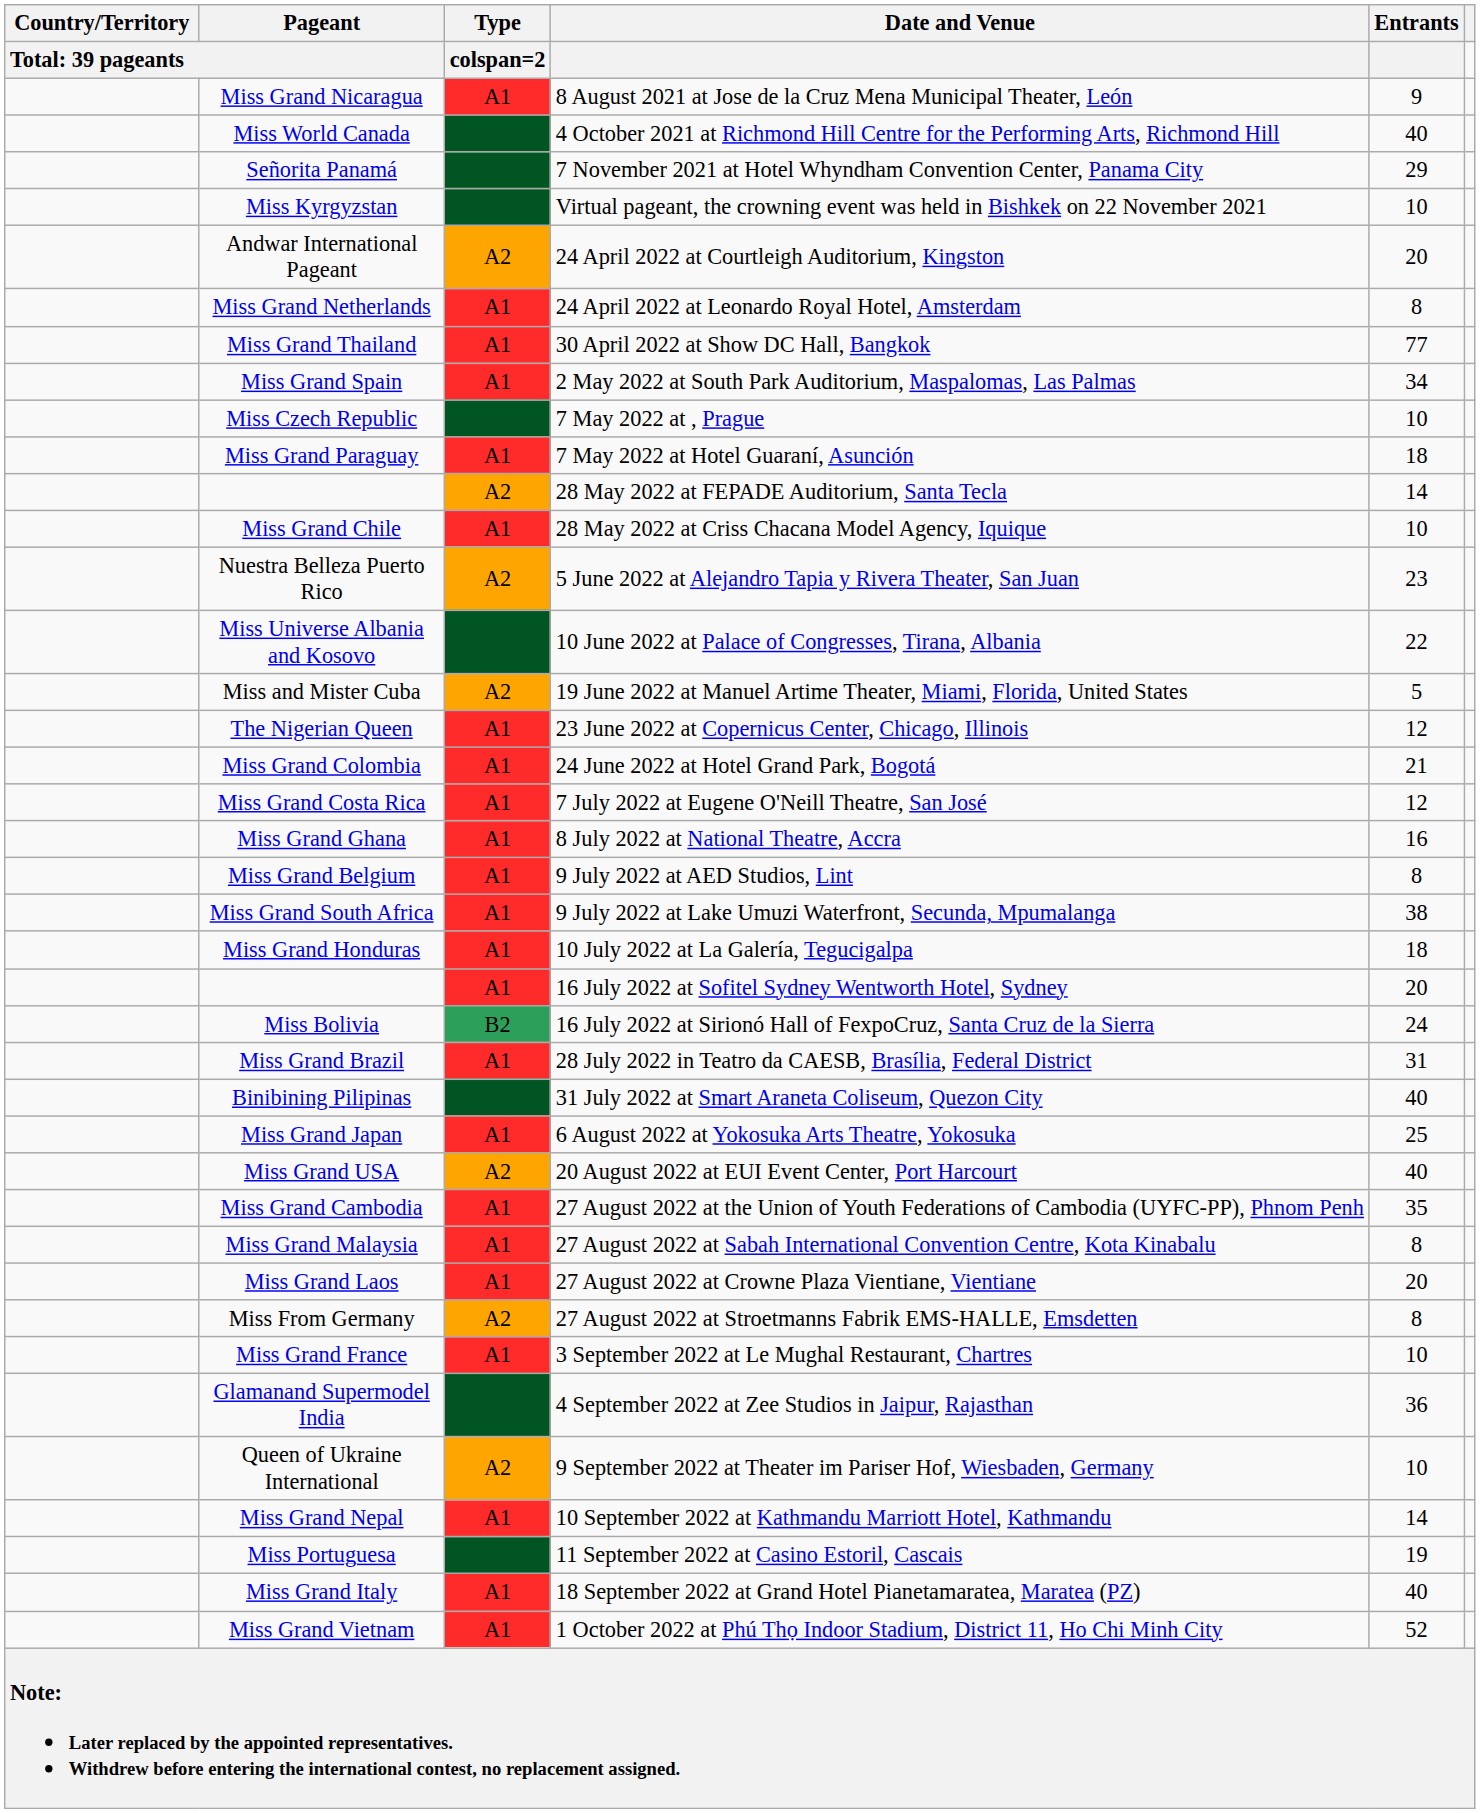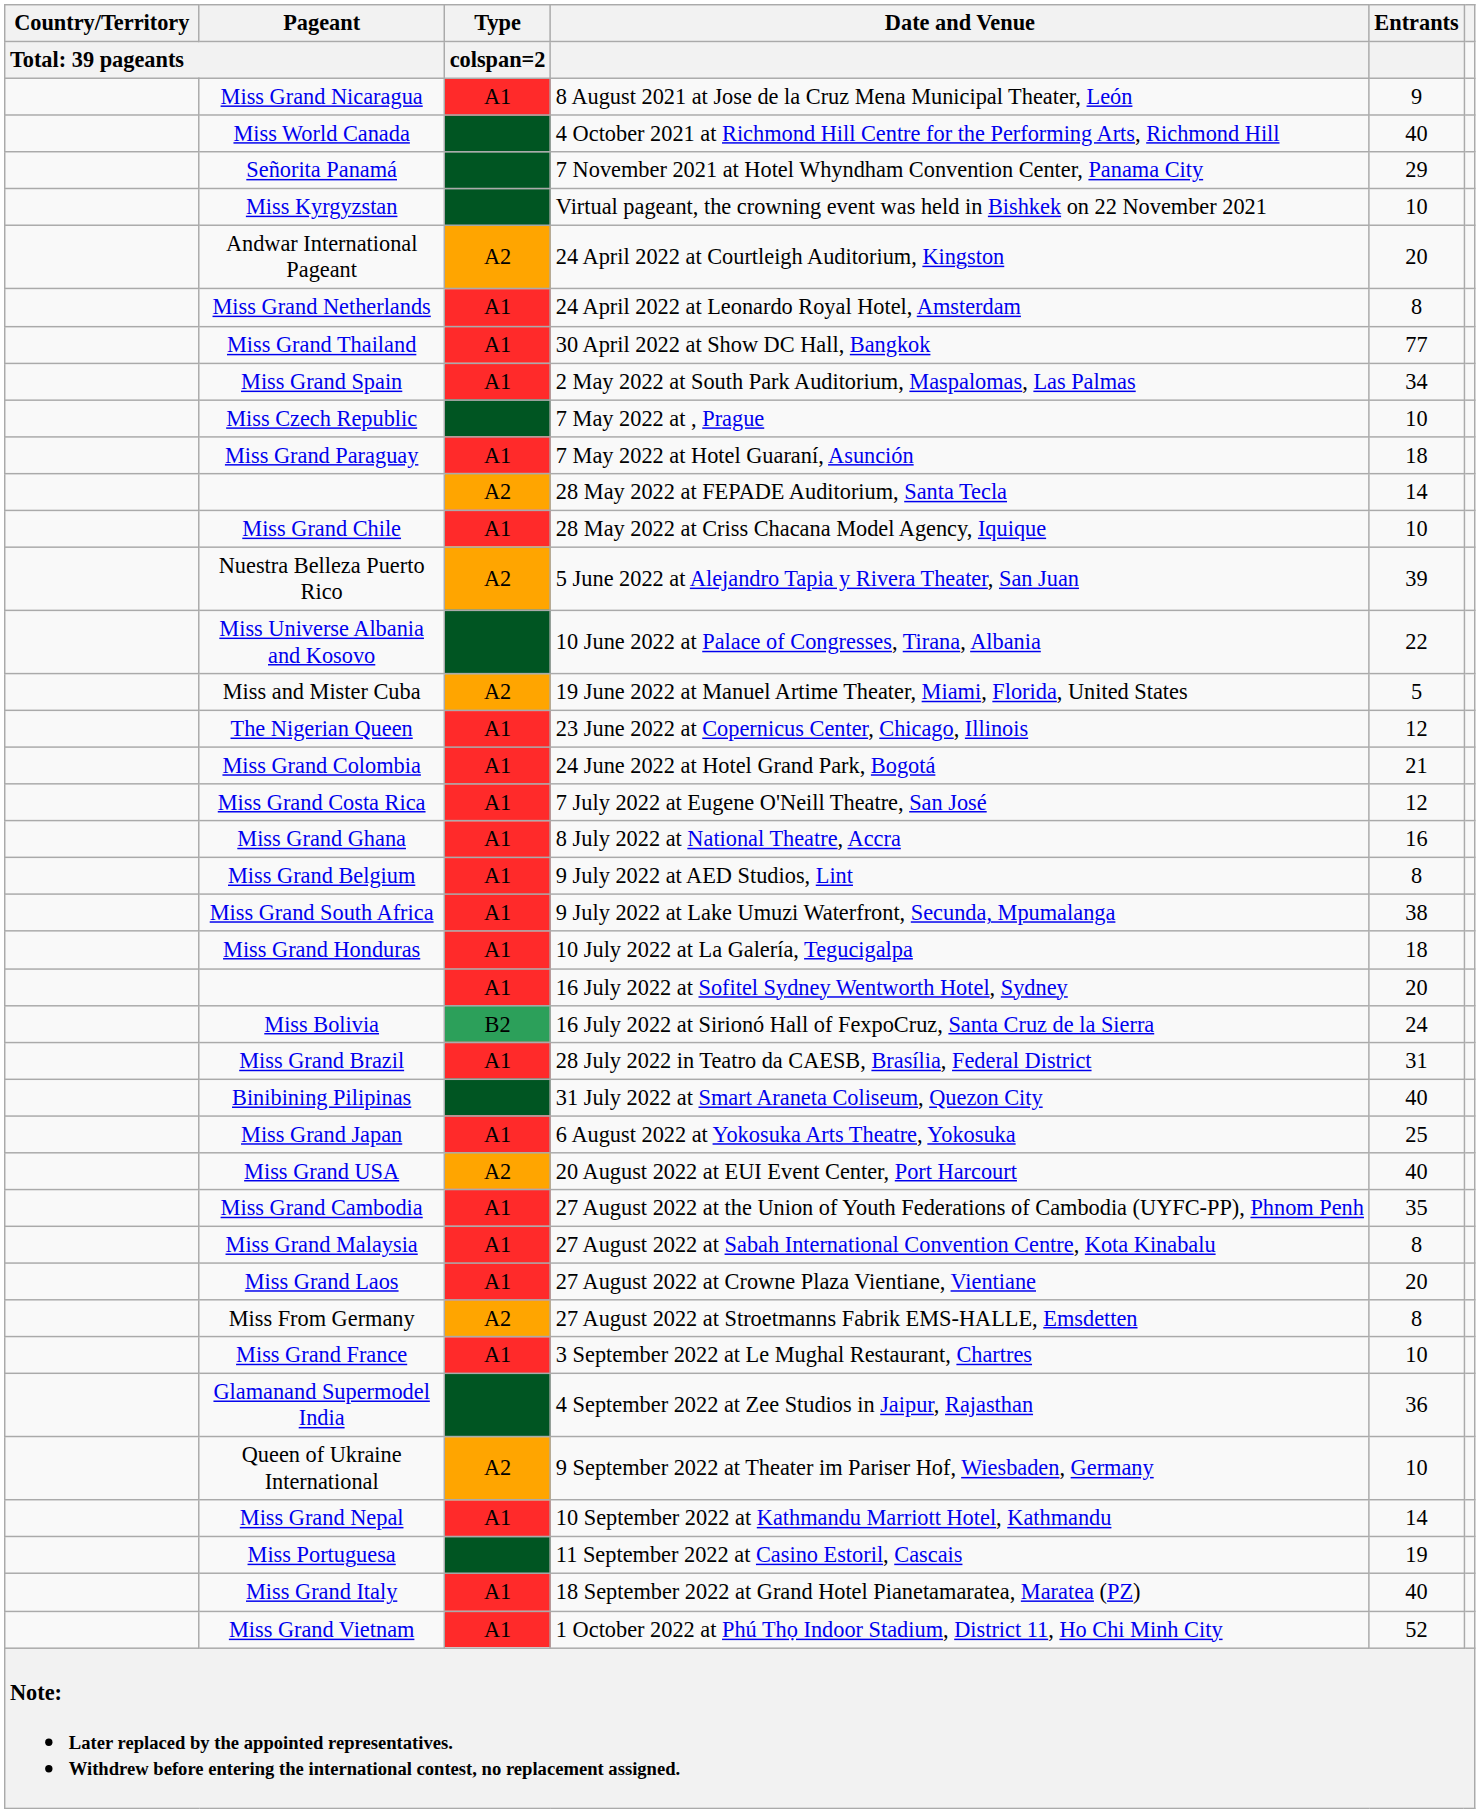5 June 2022 at Alejandro Tapia y Rivera Theater, San Juan | Entrants: 23 -> 39
